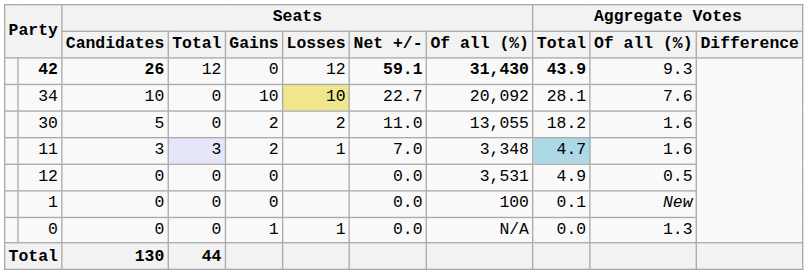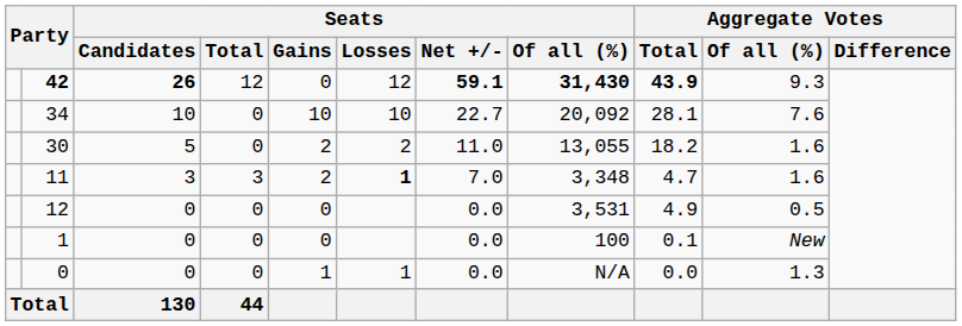34 | Seats / Losses: khaki background -> no background
11 | Seats / Total: lavender background -> no background
11 | Seats / Losses: normal -> bold
11 | Aggregate Votes / Total: lightblue background -> no background
